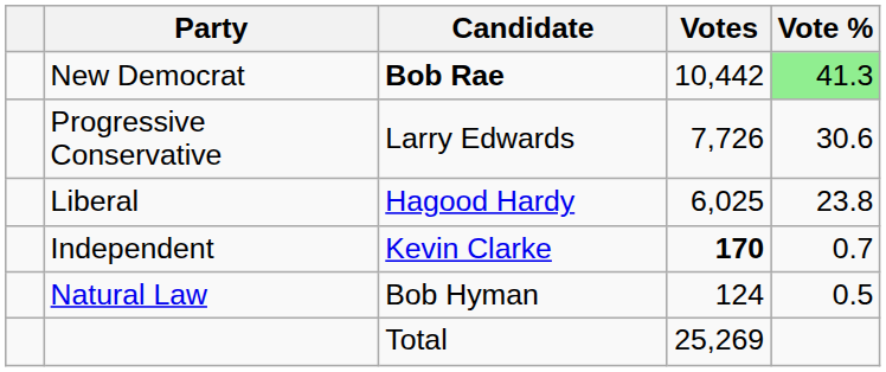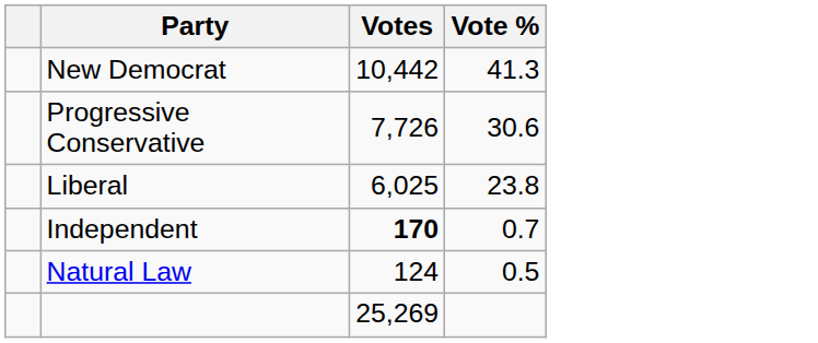- column: Candidate | Bob Rae | Larry Edwards | Hagood Hardy | Kevin Clarke | Bob Hyman | Total
New Democrat | Vote %: lightgreen background -> no background
